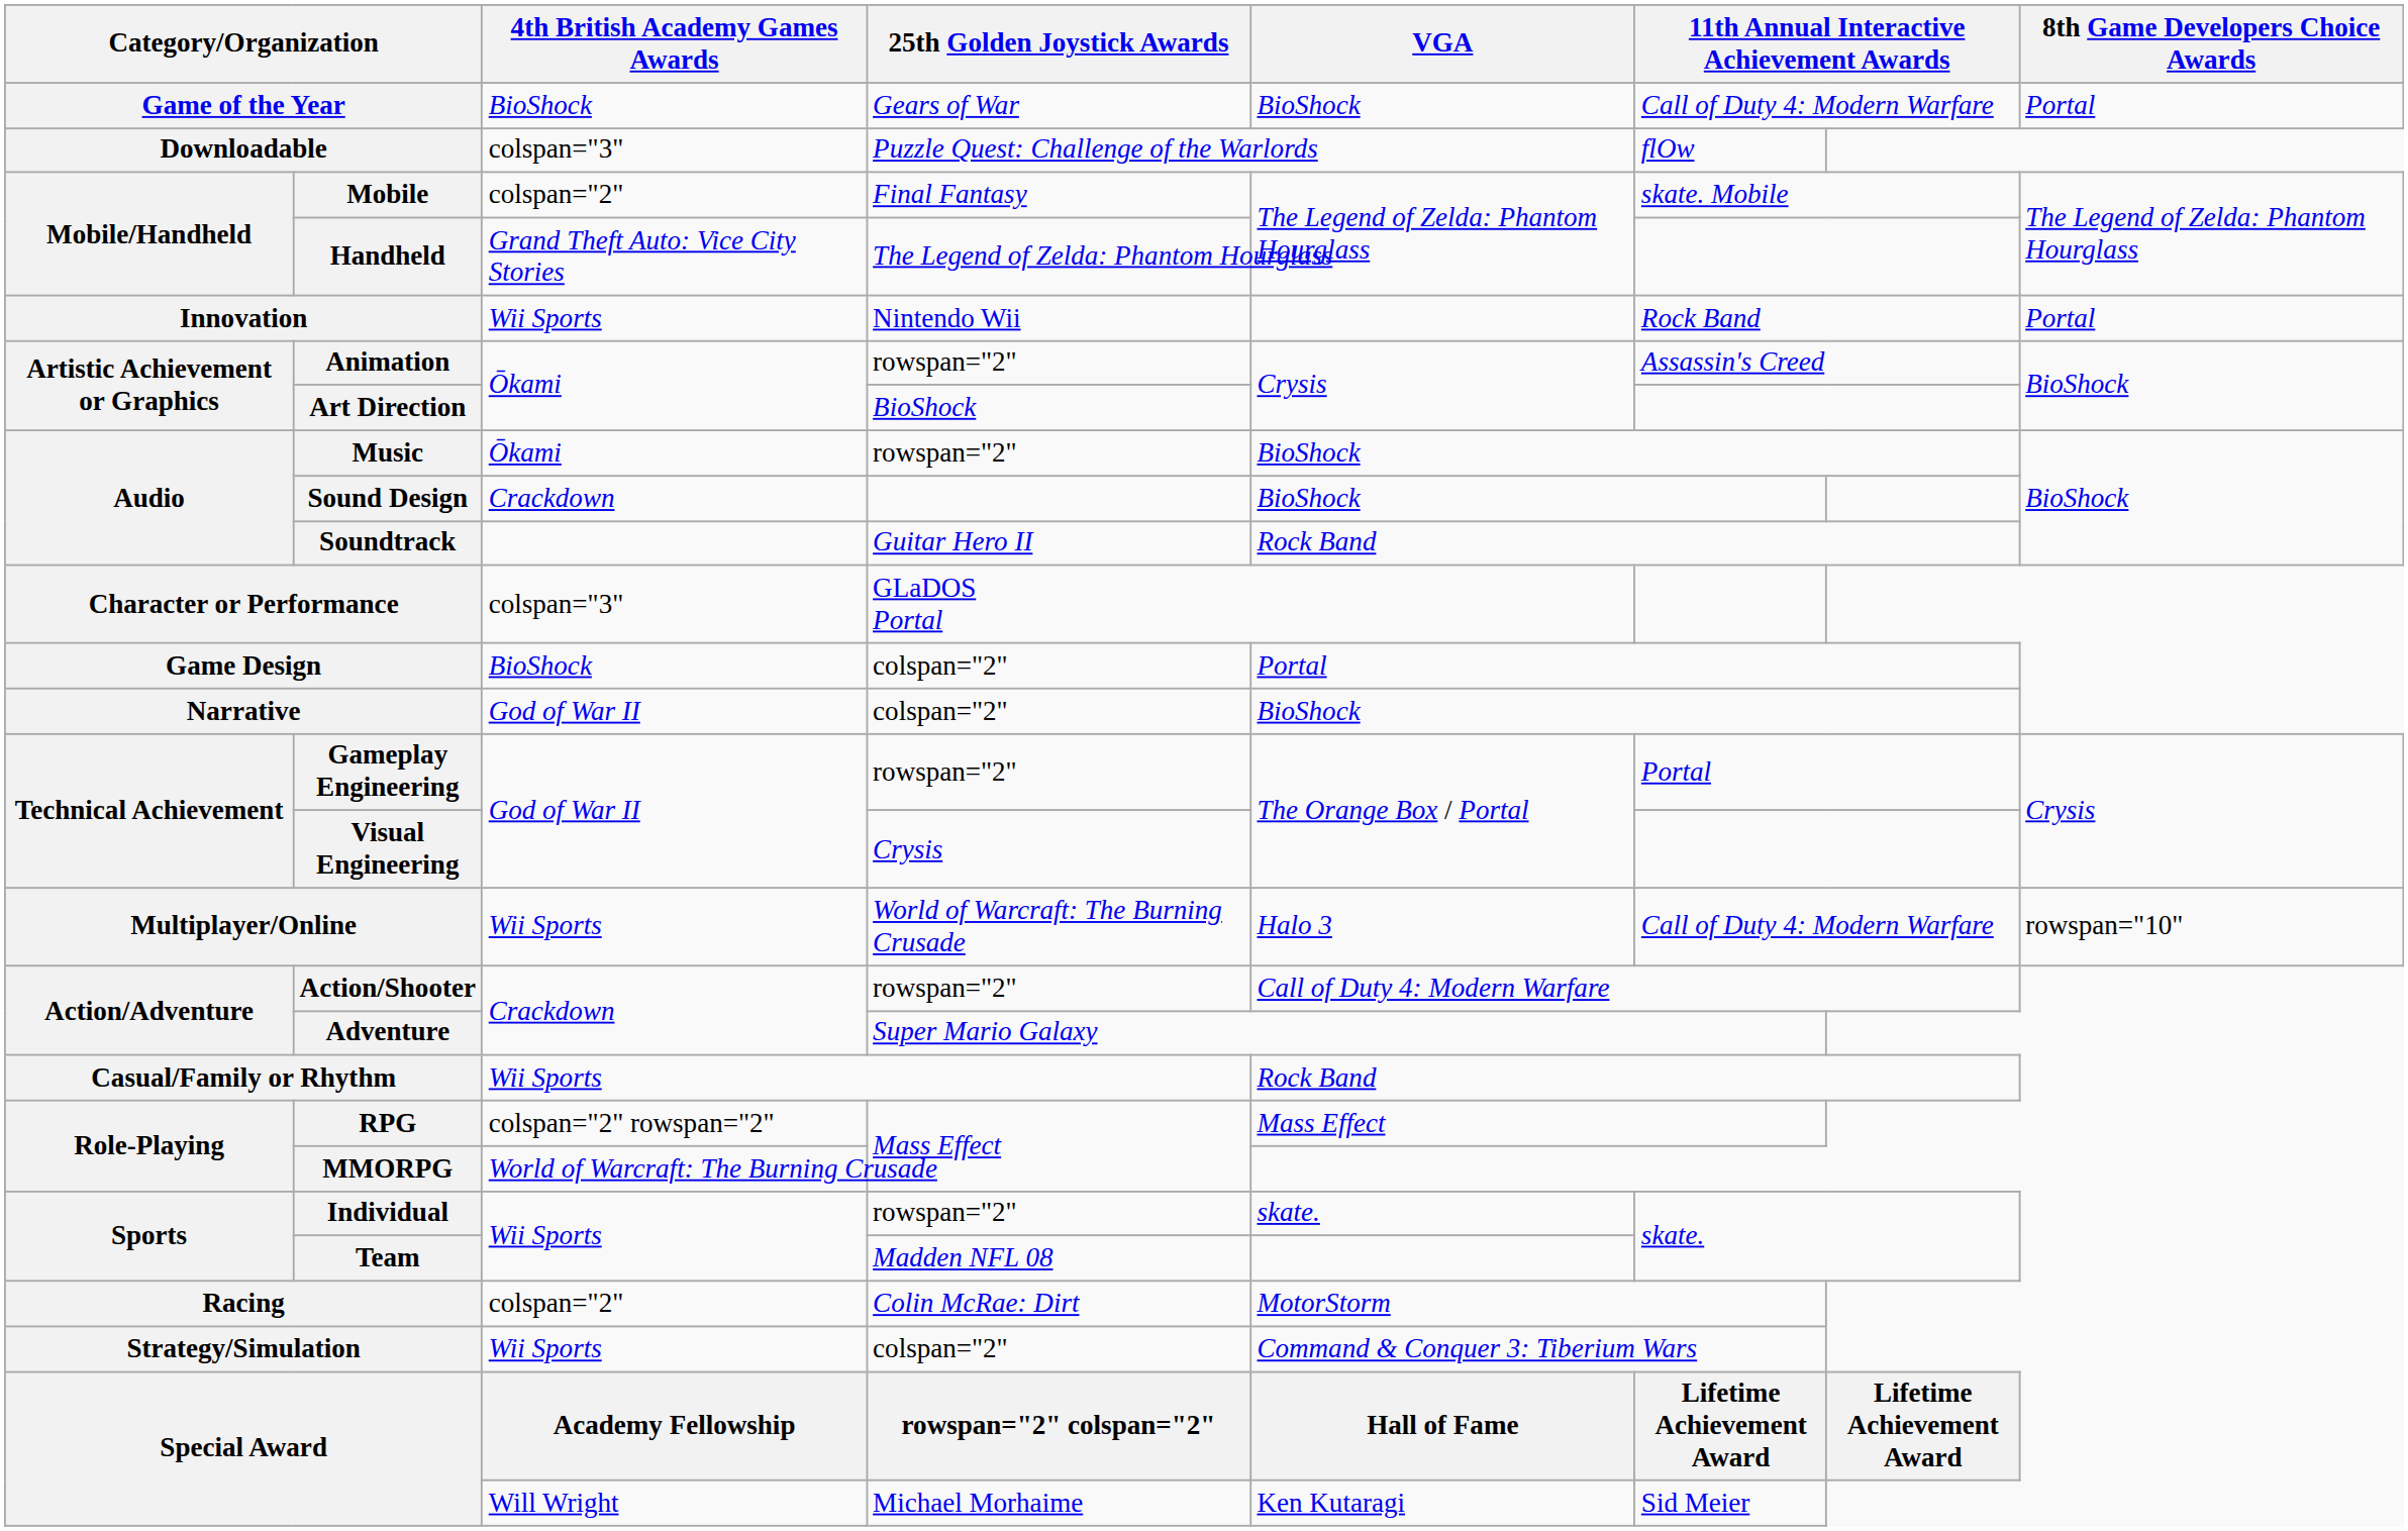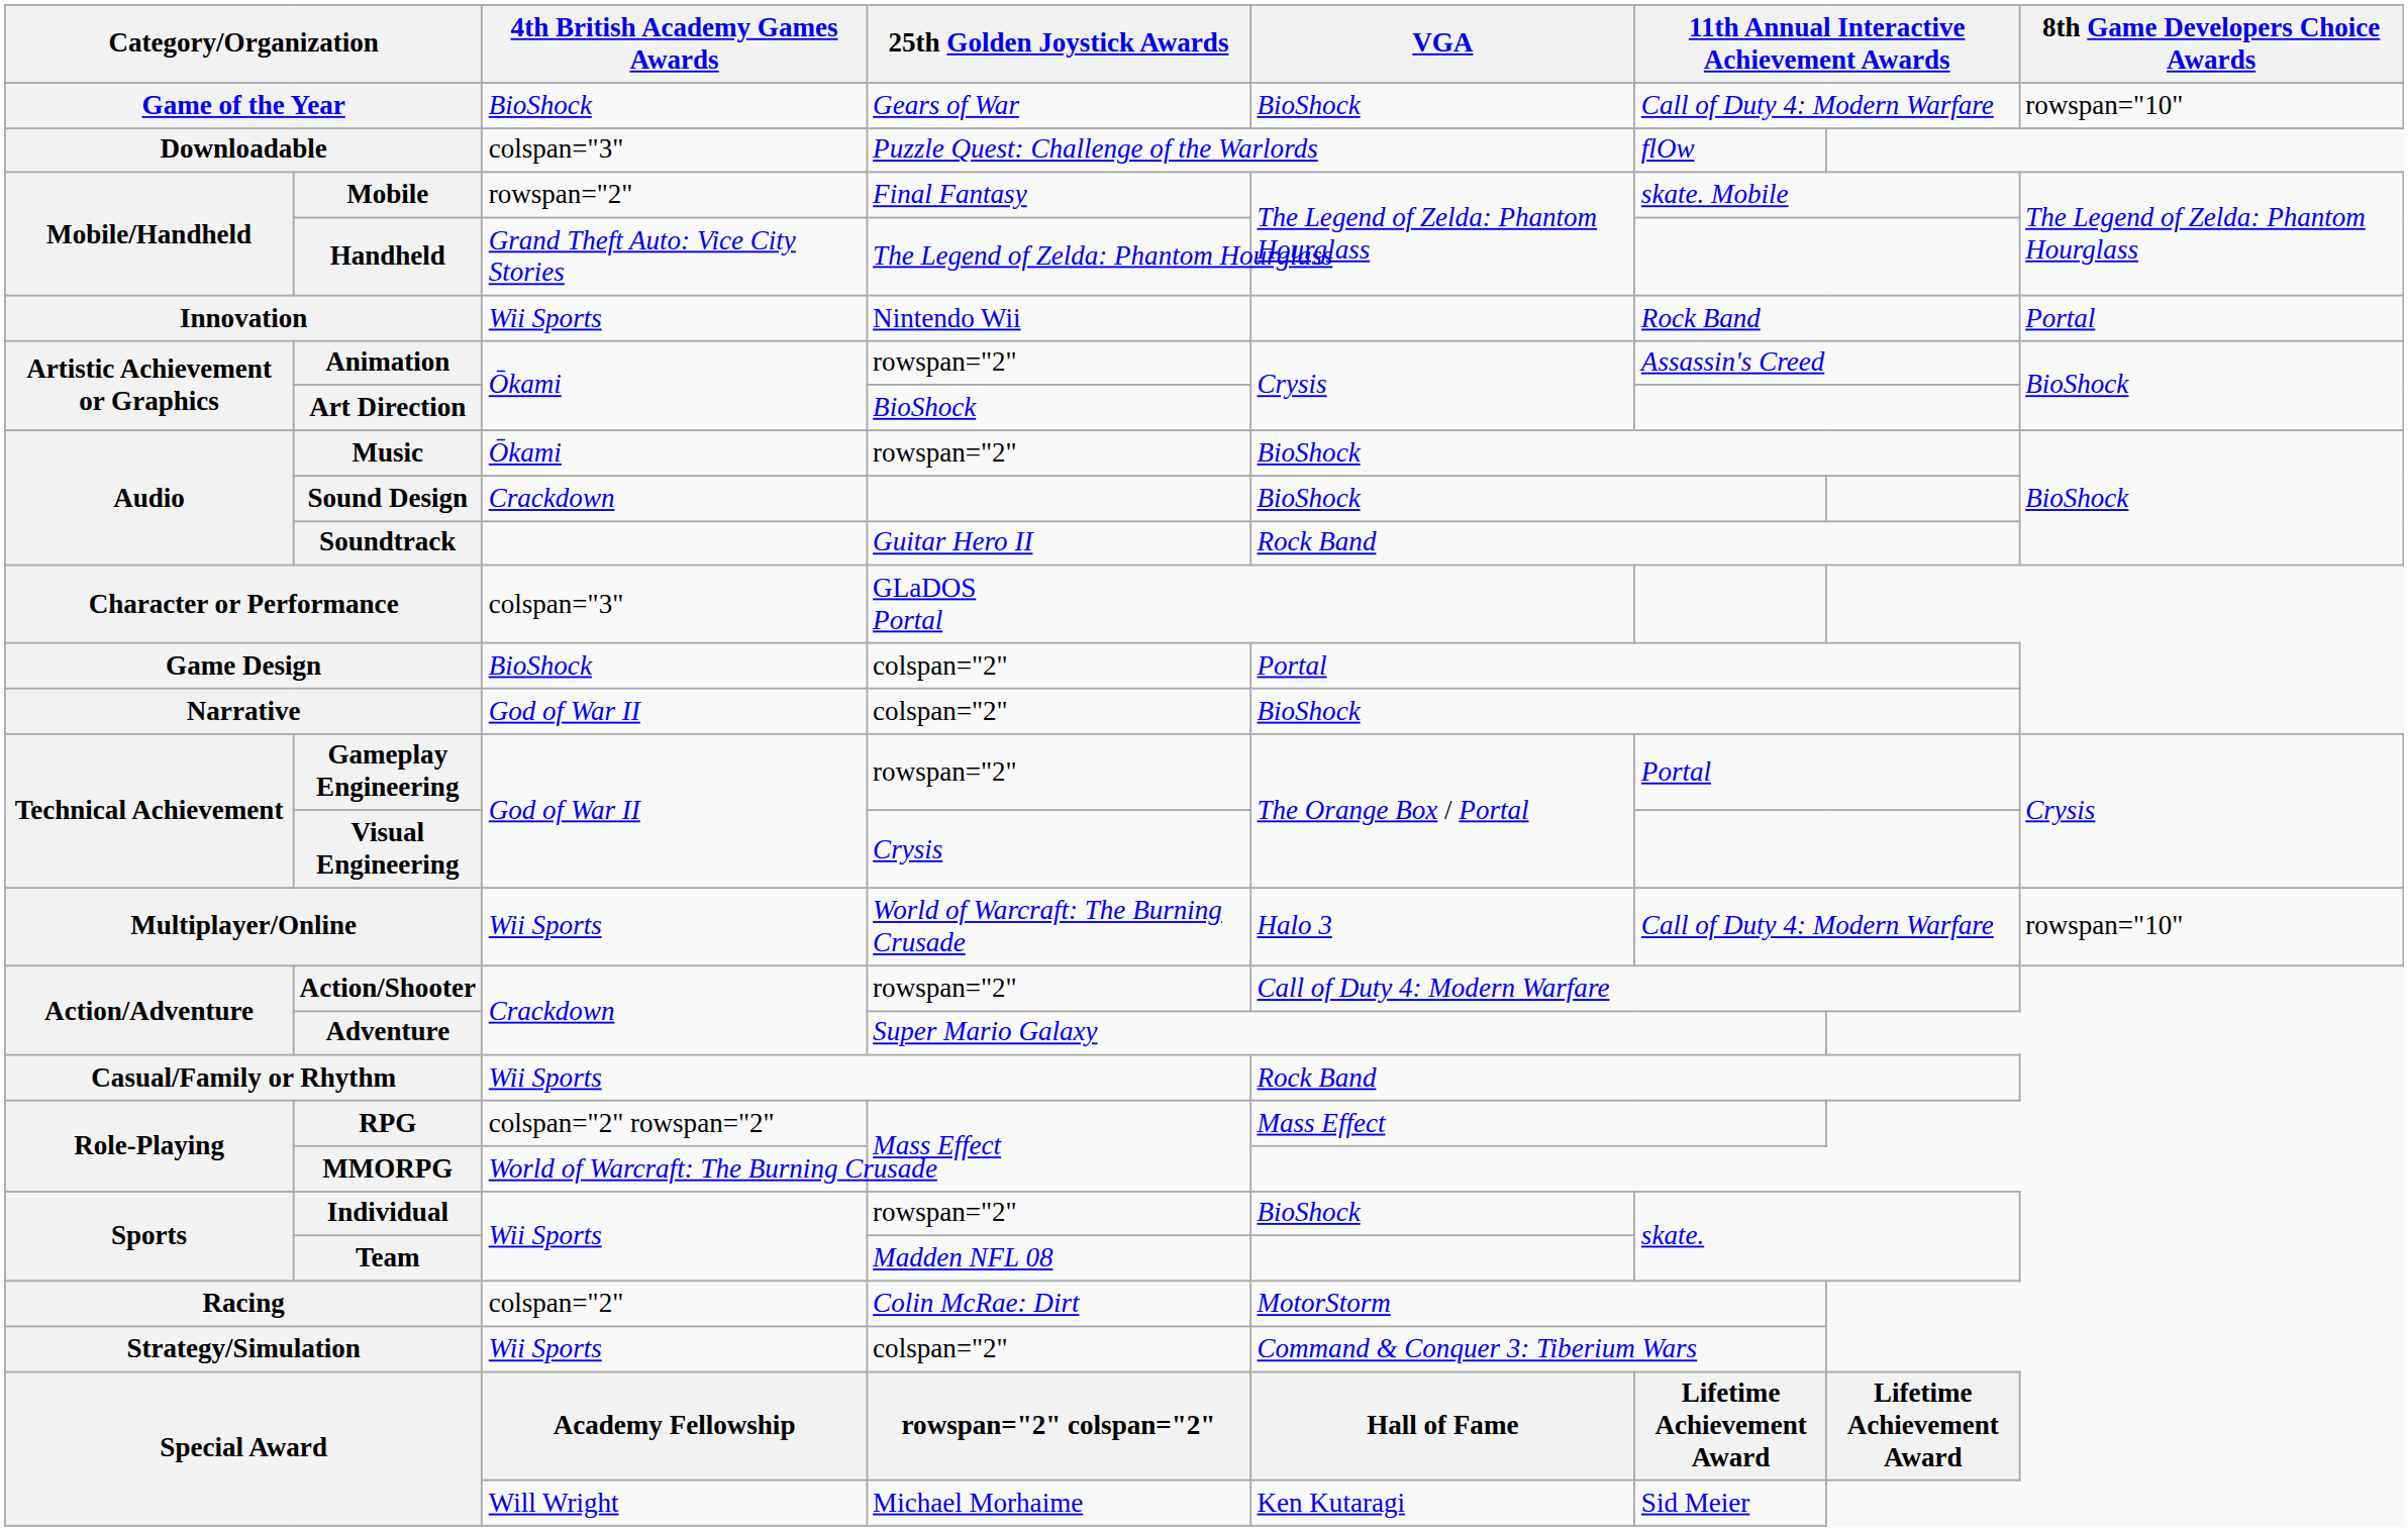Game of the Year | 8th Game Developers Choice Awards: Portal -> rowspan="10"
Mobile | 4th British Academy Games Awards: colspan="2" -> rowspan="2"
Individual | VGA: skate. -> BioShock
